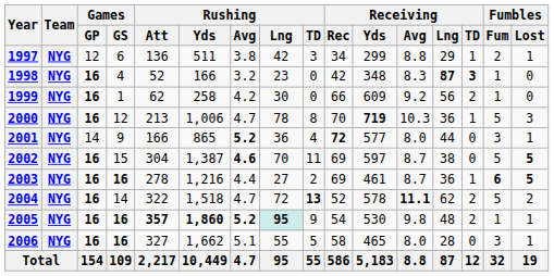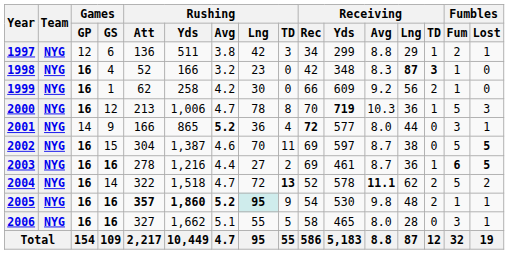2002 | Rushing / Avg: bold -> normal
